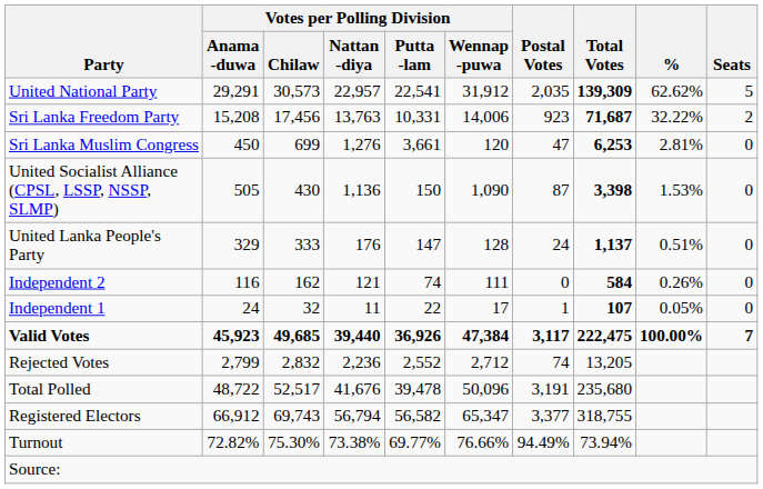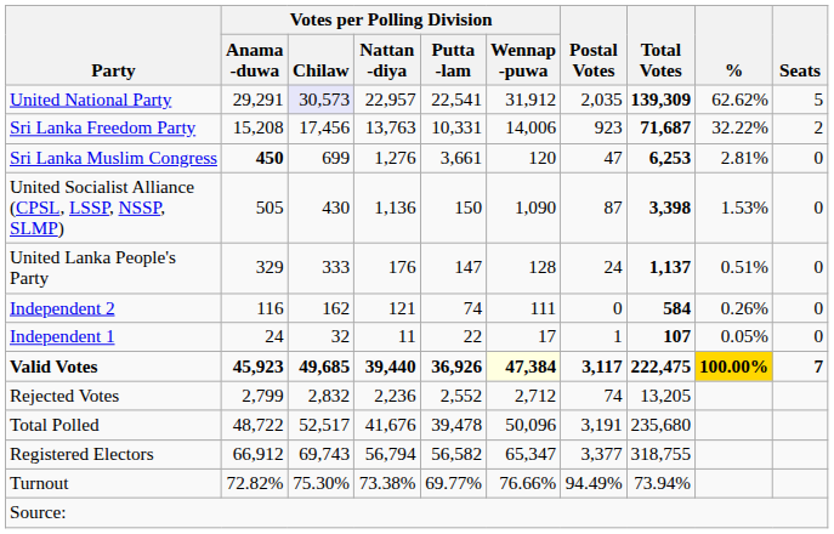United National Party | Votes per Polling Division / Chilaw: no background -> lavender background
Sri Lanka Muslim Congress | Votes per Polling Division / Anama -duwa: normal -> bold
Valid Votes | Votes per Polling Division / Wennap -puwa: no background -> lightyellow background
Valid Votes | %: no background -> gold background
